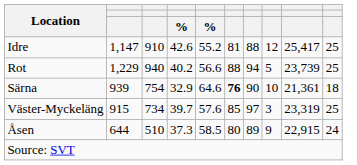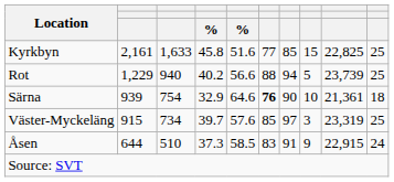- row: Idre | 1,147 | 910 | 42.6 | 55.2 | 81 | 88 | 12 | 25,417 | 25
+ row: Kyrkbyn | 2,161 | 1,633 | 45.8 | 51.6 | 77 | 85 | 15 | 22,825 | 25
Åsen | column 6: 80 -> 83
Åsen | column 7: 89 -> 91
